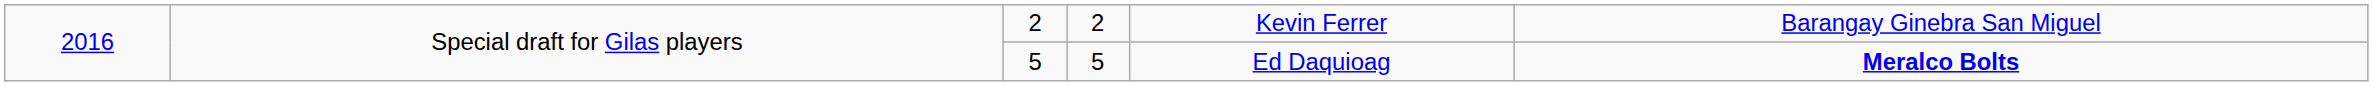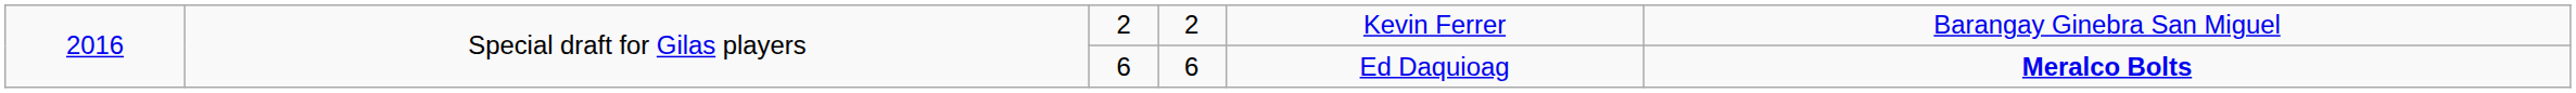row 2 | column 3: 5 -> 6
row 2 | column 4: 5 -> 6
